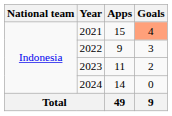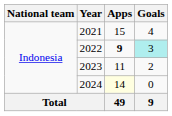2021 | Goals: lightsalmon background -> no background
2022 | Apps: normal -> bold
2022 | Goals: no background -> paleturquoise background
2024 | Apps: no background -> lightyellow background
